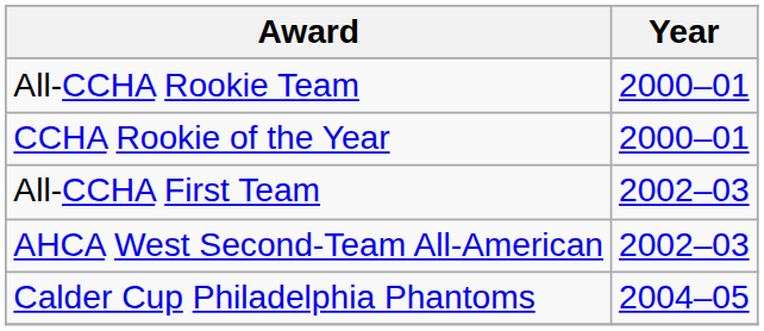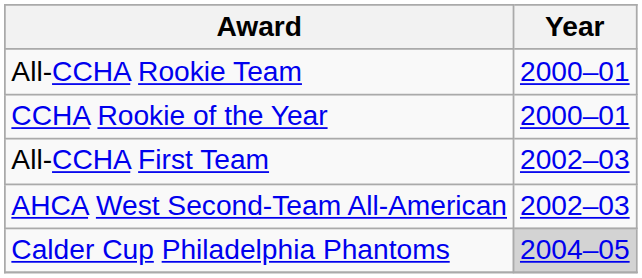Calder Cup Philadelphia Phantoms | Year: no background -> lightgrey background
